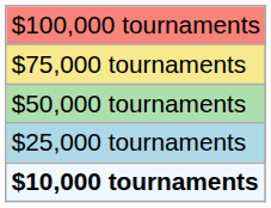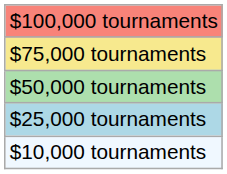row 5 | column 1: bold -> normal
